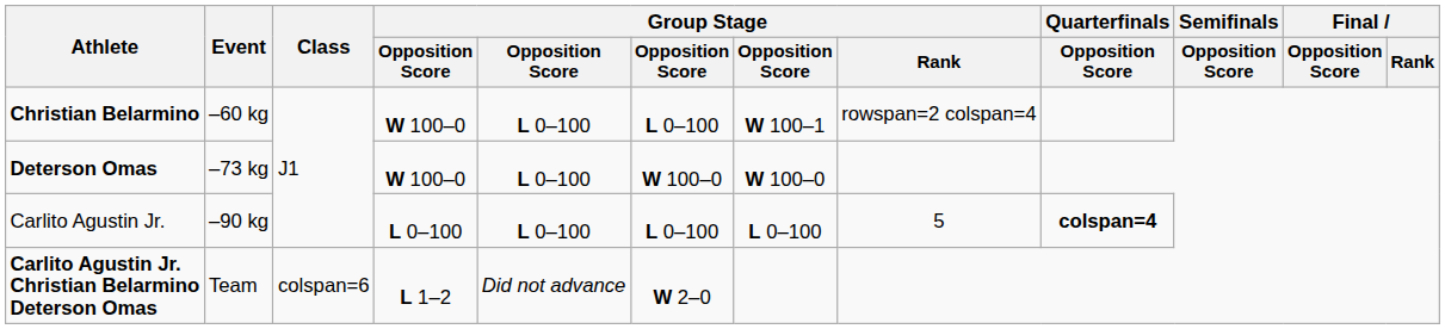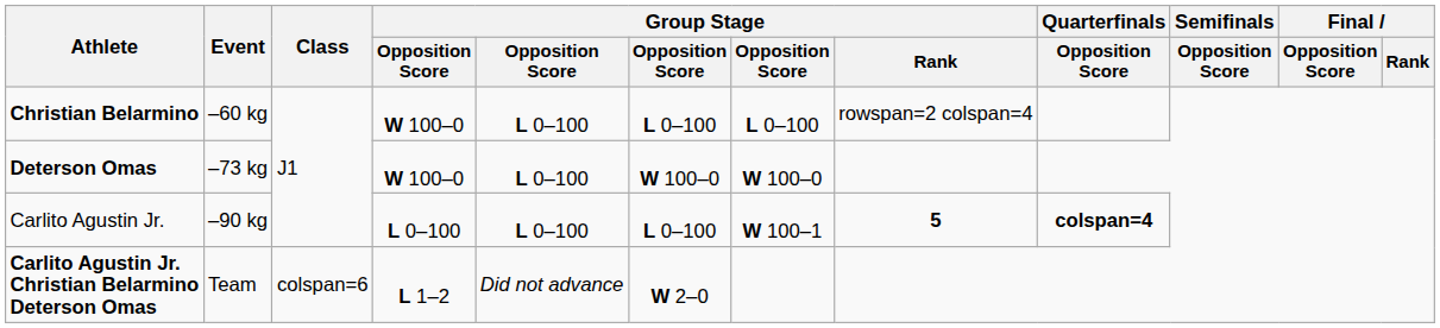Christian Belarmino | column 7: W 100–1 -> L 0–100
Carlito Agustin Jr. | column 7: L 0–100 -> W 100–1
Carlito Agustin Jr. | Group Stage / Rank: normal -> bold
